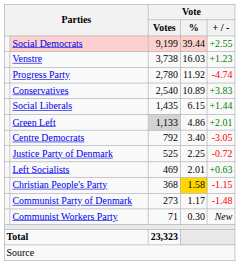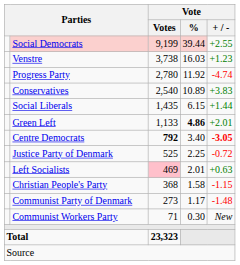Green Left | Vote / Votes: lightgrey background -> no background
Green Left | Vote / %: normal -> bold
Centre Democrats | Vote / Votes: normal -> bold
Centre Democrats | Vote / + / -: normal -> bold
Left Socialists | Vote / Votes: no background -> pink background
Christian People's Party | Vote / %: gold background -> no background
